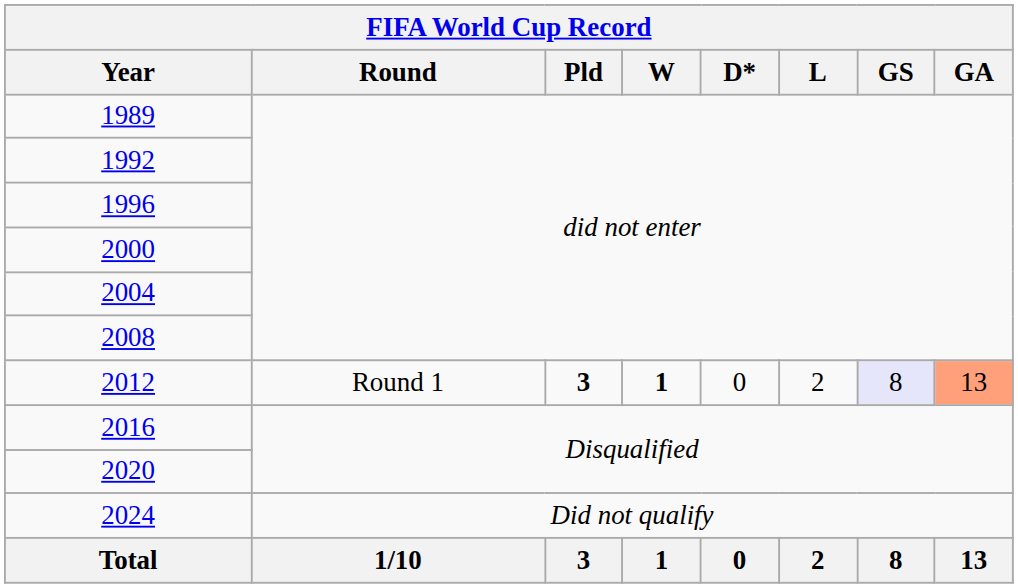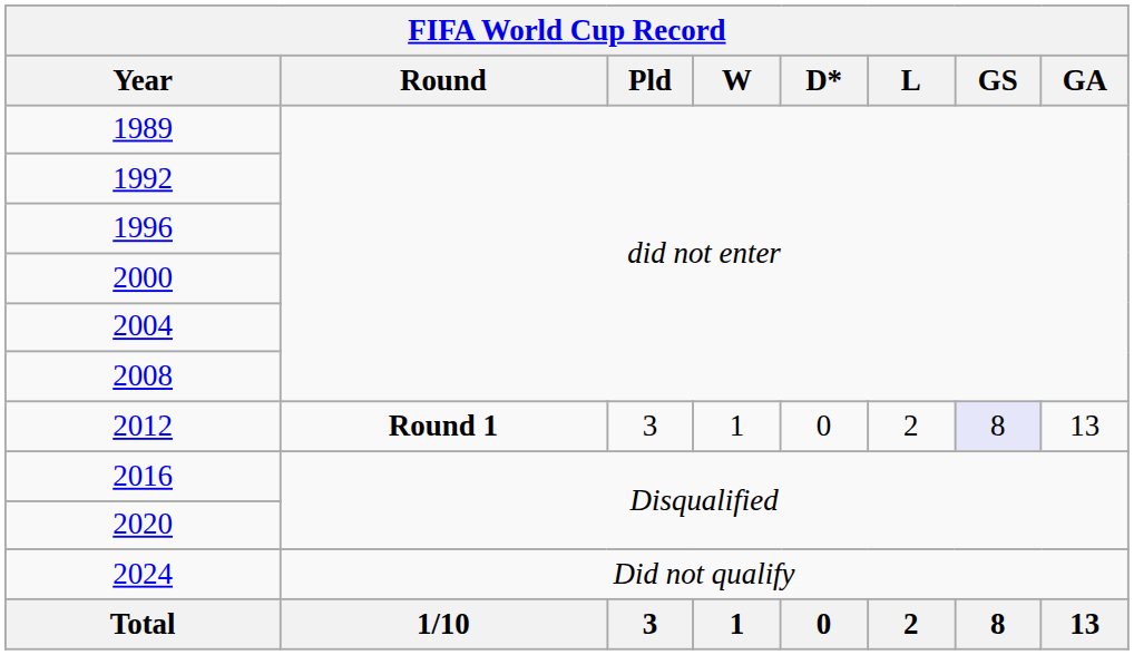2012 | Round: normal -> bold
2012 | Pld: bold -> normal
2012 | W: bold -> normal
2012 | GA: lightsalmon background -> no background
